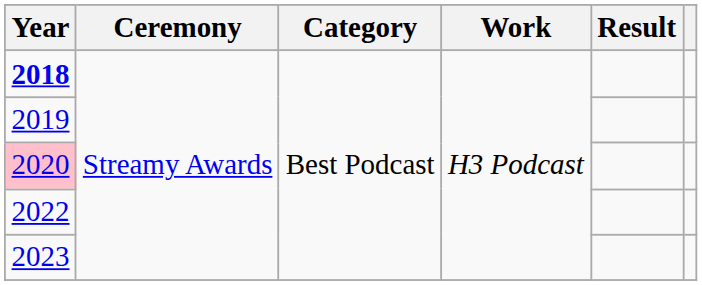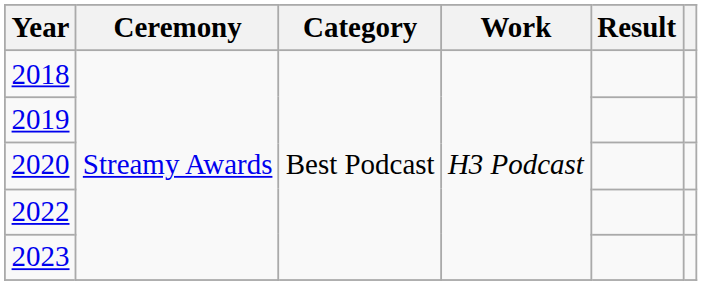2018 | Year: bold -> normal
2020 | Year: pink background -> no background
